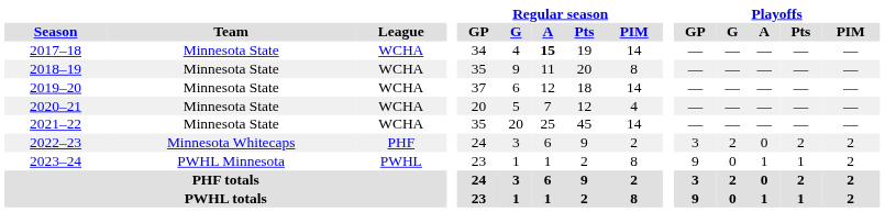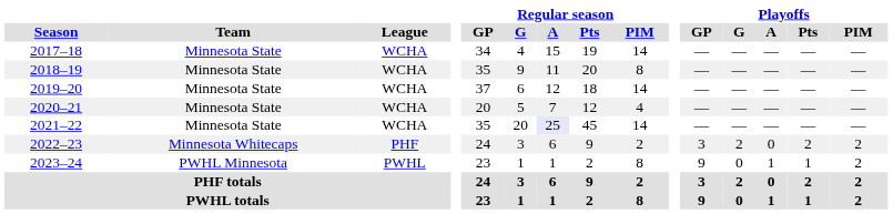2017–18 | Regular season / A: bold -> normal
2021–22 | Regular season / A: no background -> lavender background
